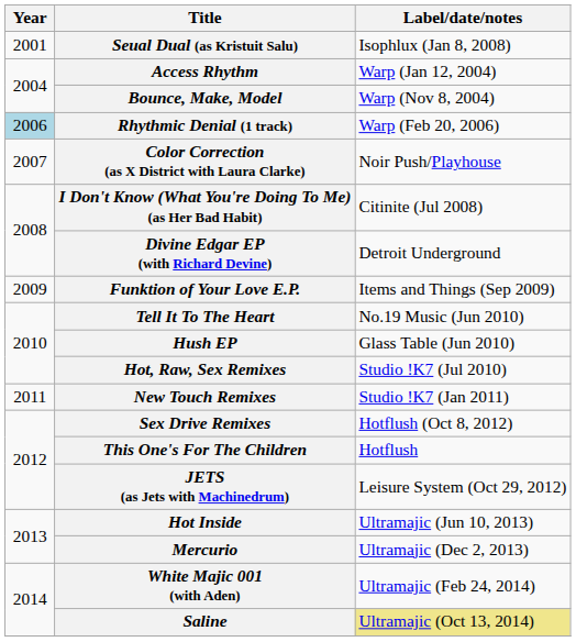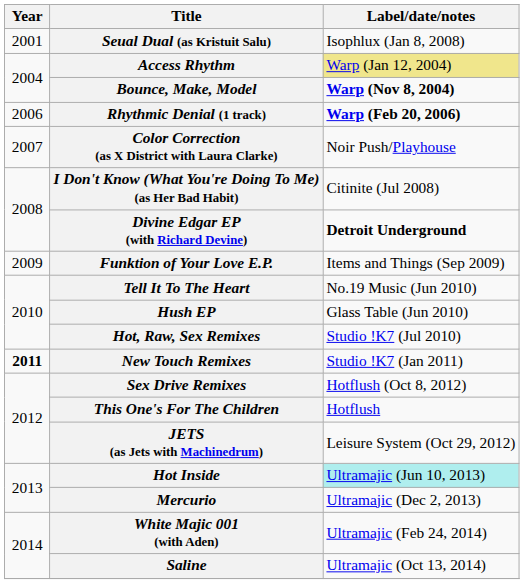Access Rhythm | Label/date/notes: no background -> khaki background
Bounce, Make, Model | Label/date/notes: normal -> bold
Rhythmic Denial (1 track) | Year: lightblue background -> no background
Rhythmic Denial (1 track) | Label/date/notes: normal -> bold
Divine Edgar EP (with Richard Devine) | Label/date/notes: normal -> bold
New Touch Remixes | Year: normal -> bold
Hot Inside | Label/date/notes: no background -> paleturquoise background
Saline | Label/date/notes: khaki background -> no background
